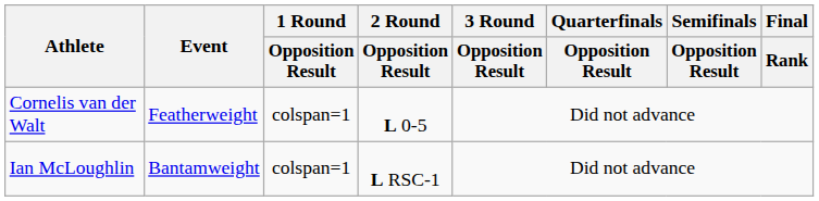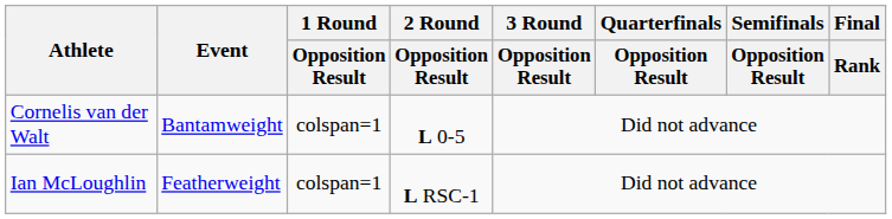Cornelis van der Walt | Event: Featherweight -> Bantamweight
Ian McLoughlin | Event: Bantamweight -> Featherweight
